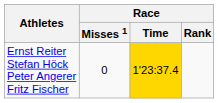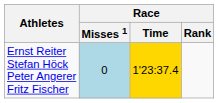Ernst Reiter Stefan Höck Peter Angerer Fritz Fischer | Race / Misses 1: no background -> lightblue background
